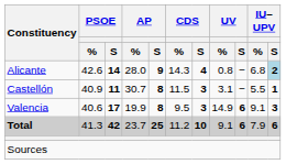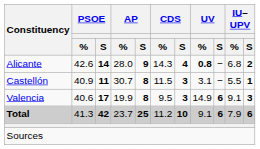Alicante | UV / %: normal -> bold
Alicante | IU–UPV / S: lightblue background -> no background
